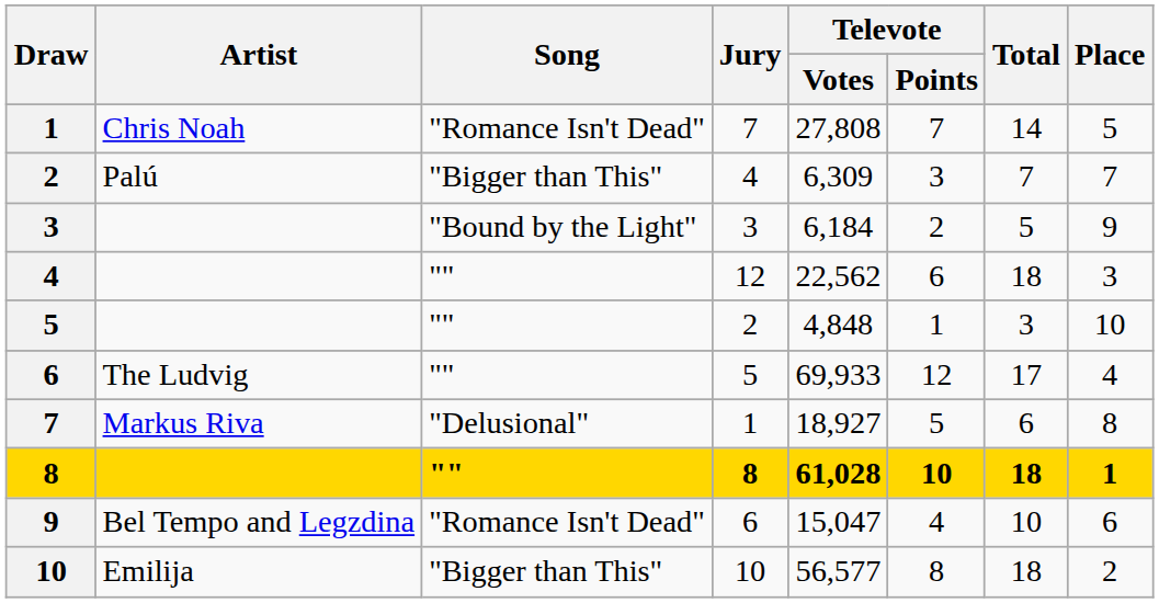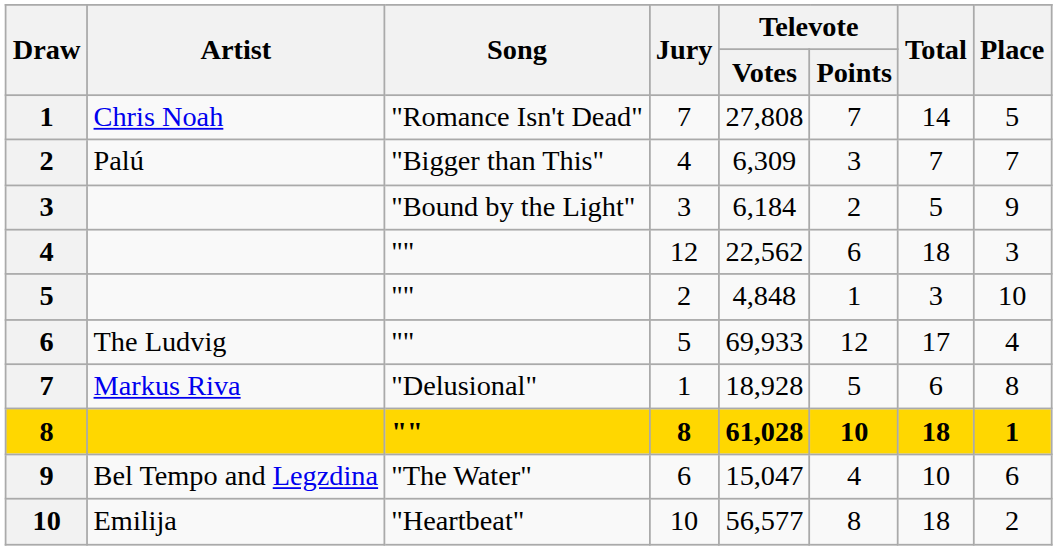row 9 | Televote / Votes: 18,927 -> 18,928
row 11 | Song: "Romance Isn't Dead" -> "The Water"
row 12 | Song: "Bigger than This" -> "Heartbeat"
